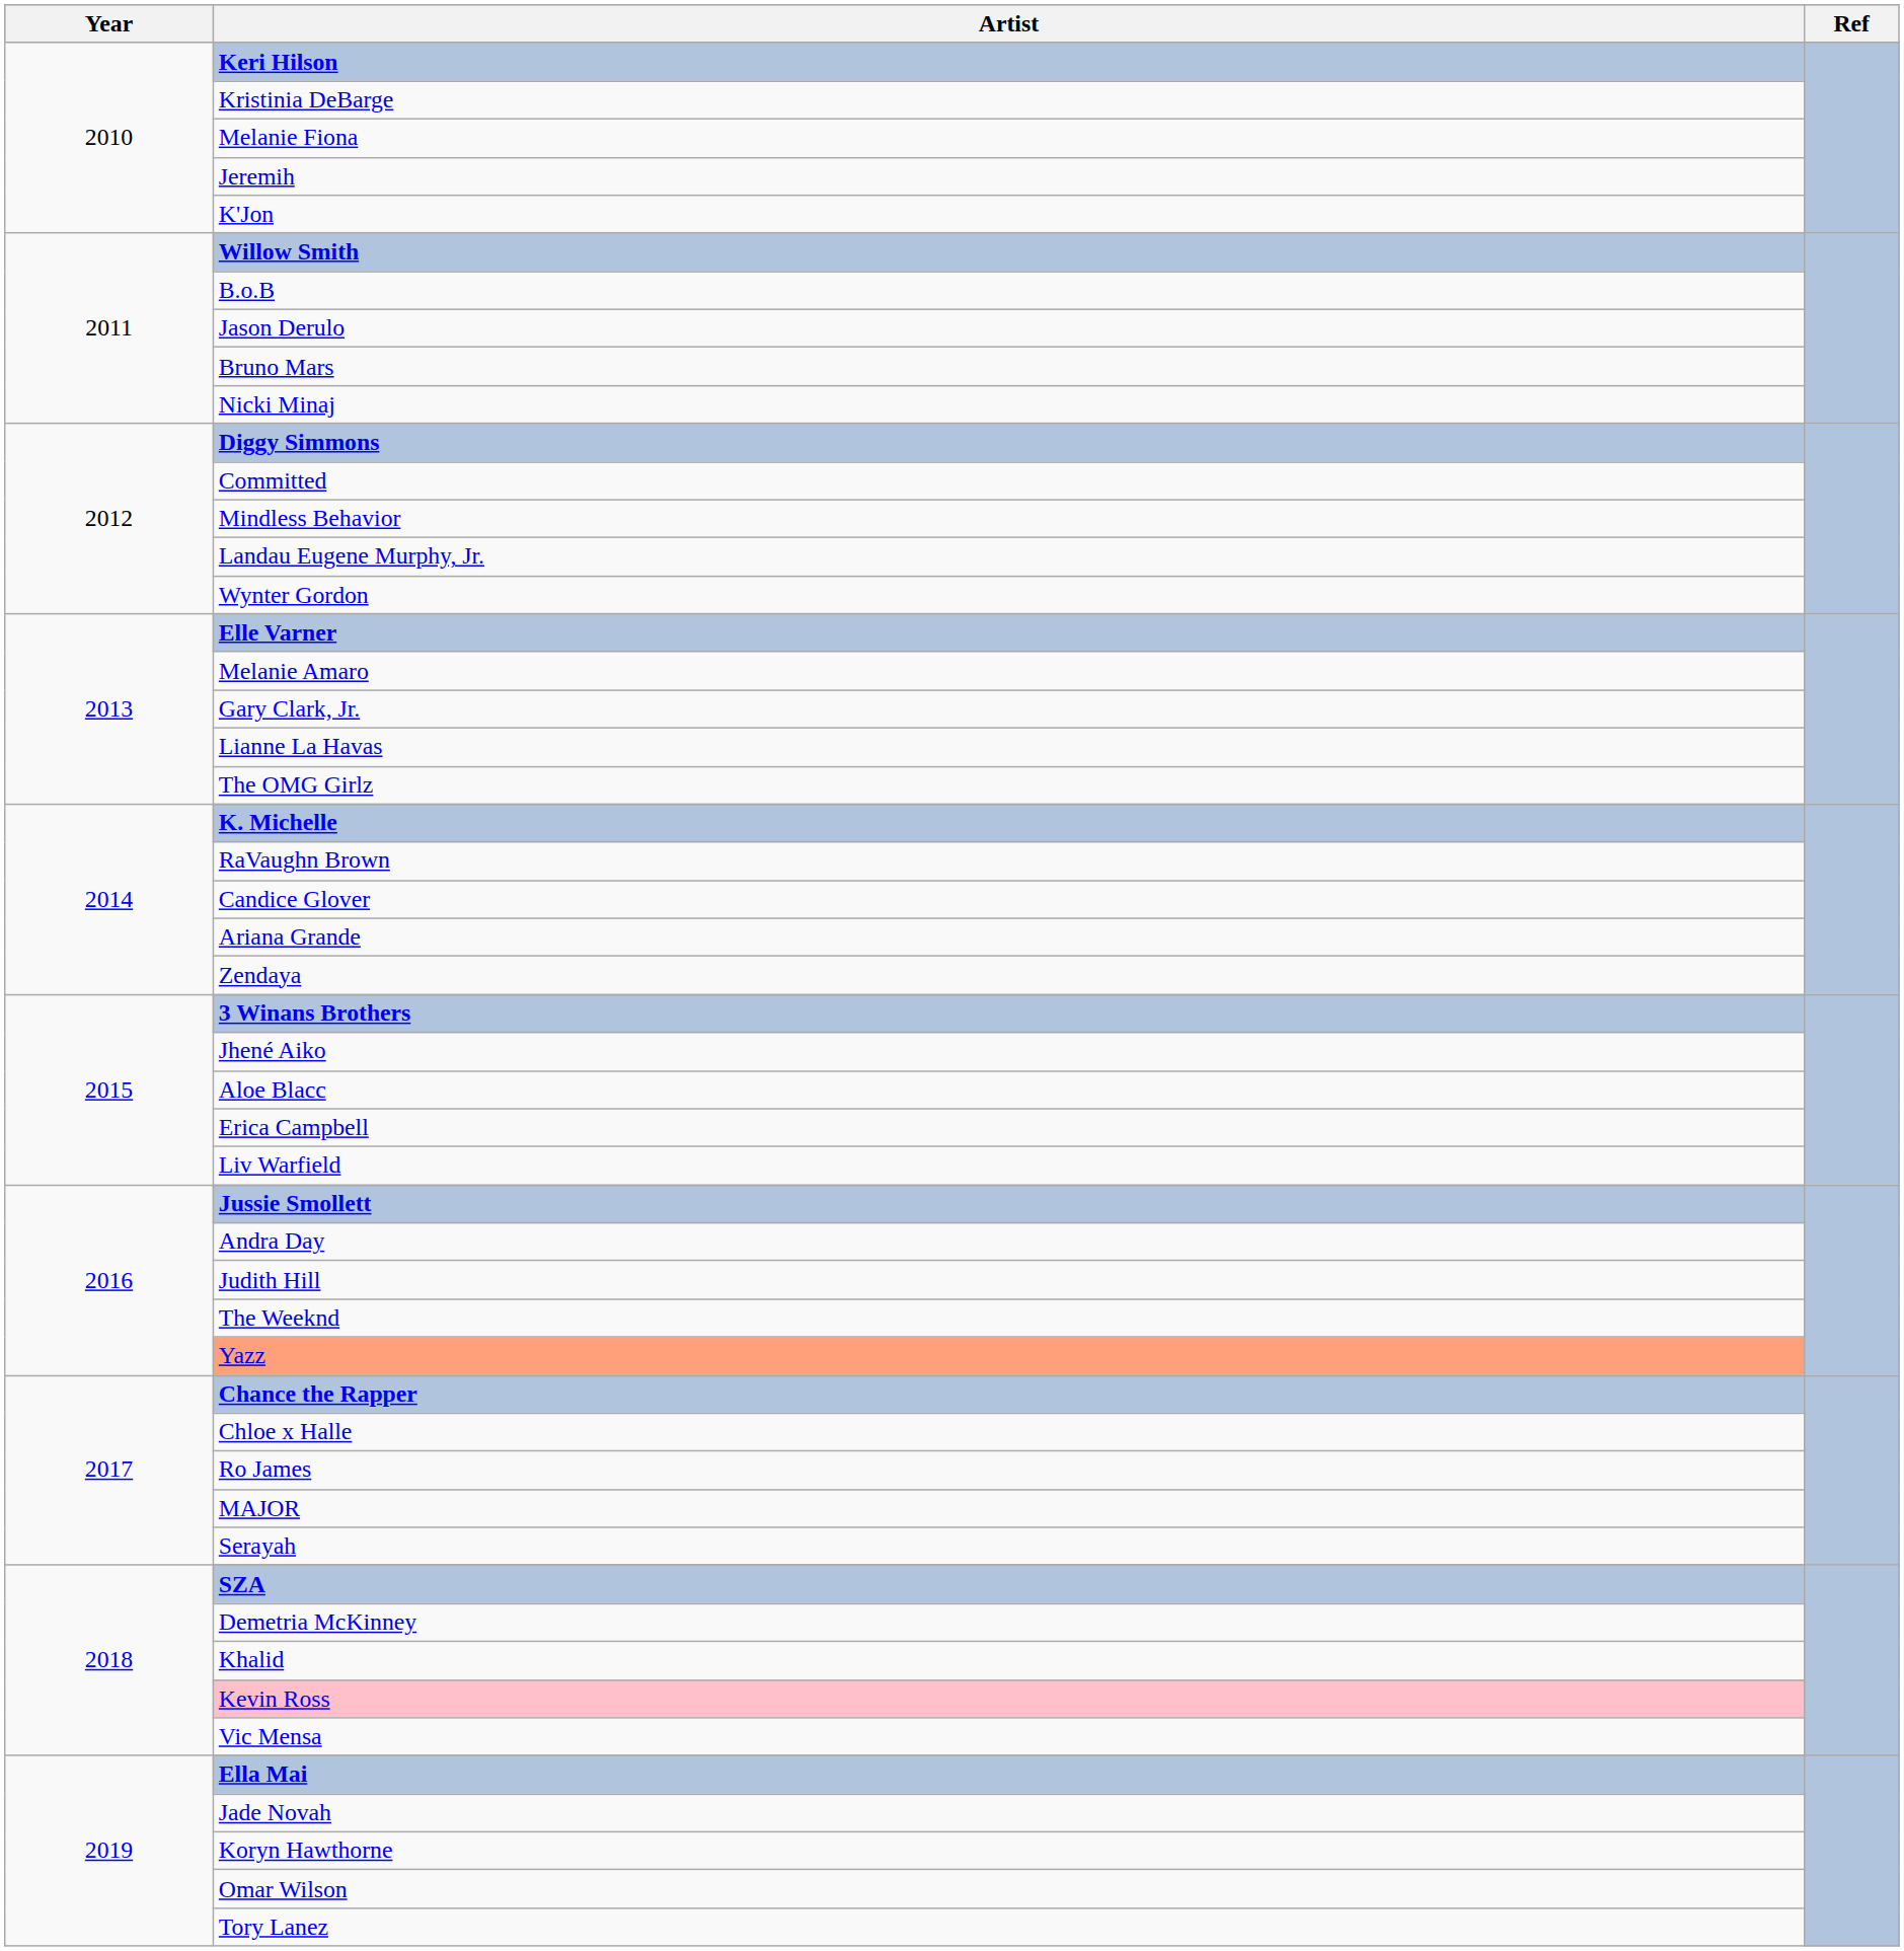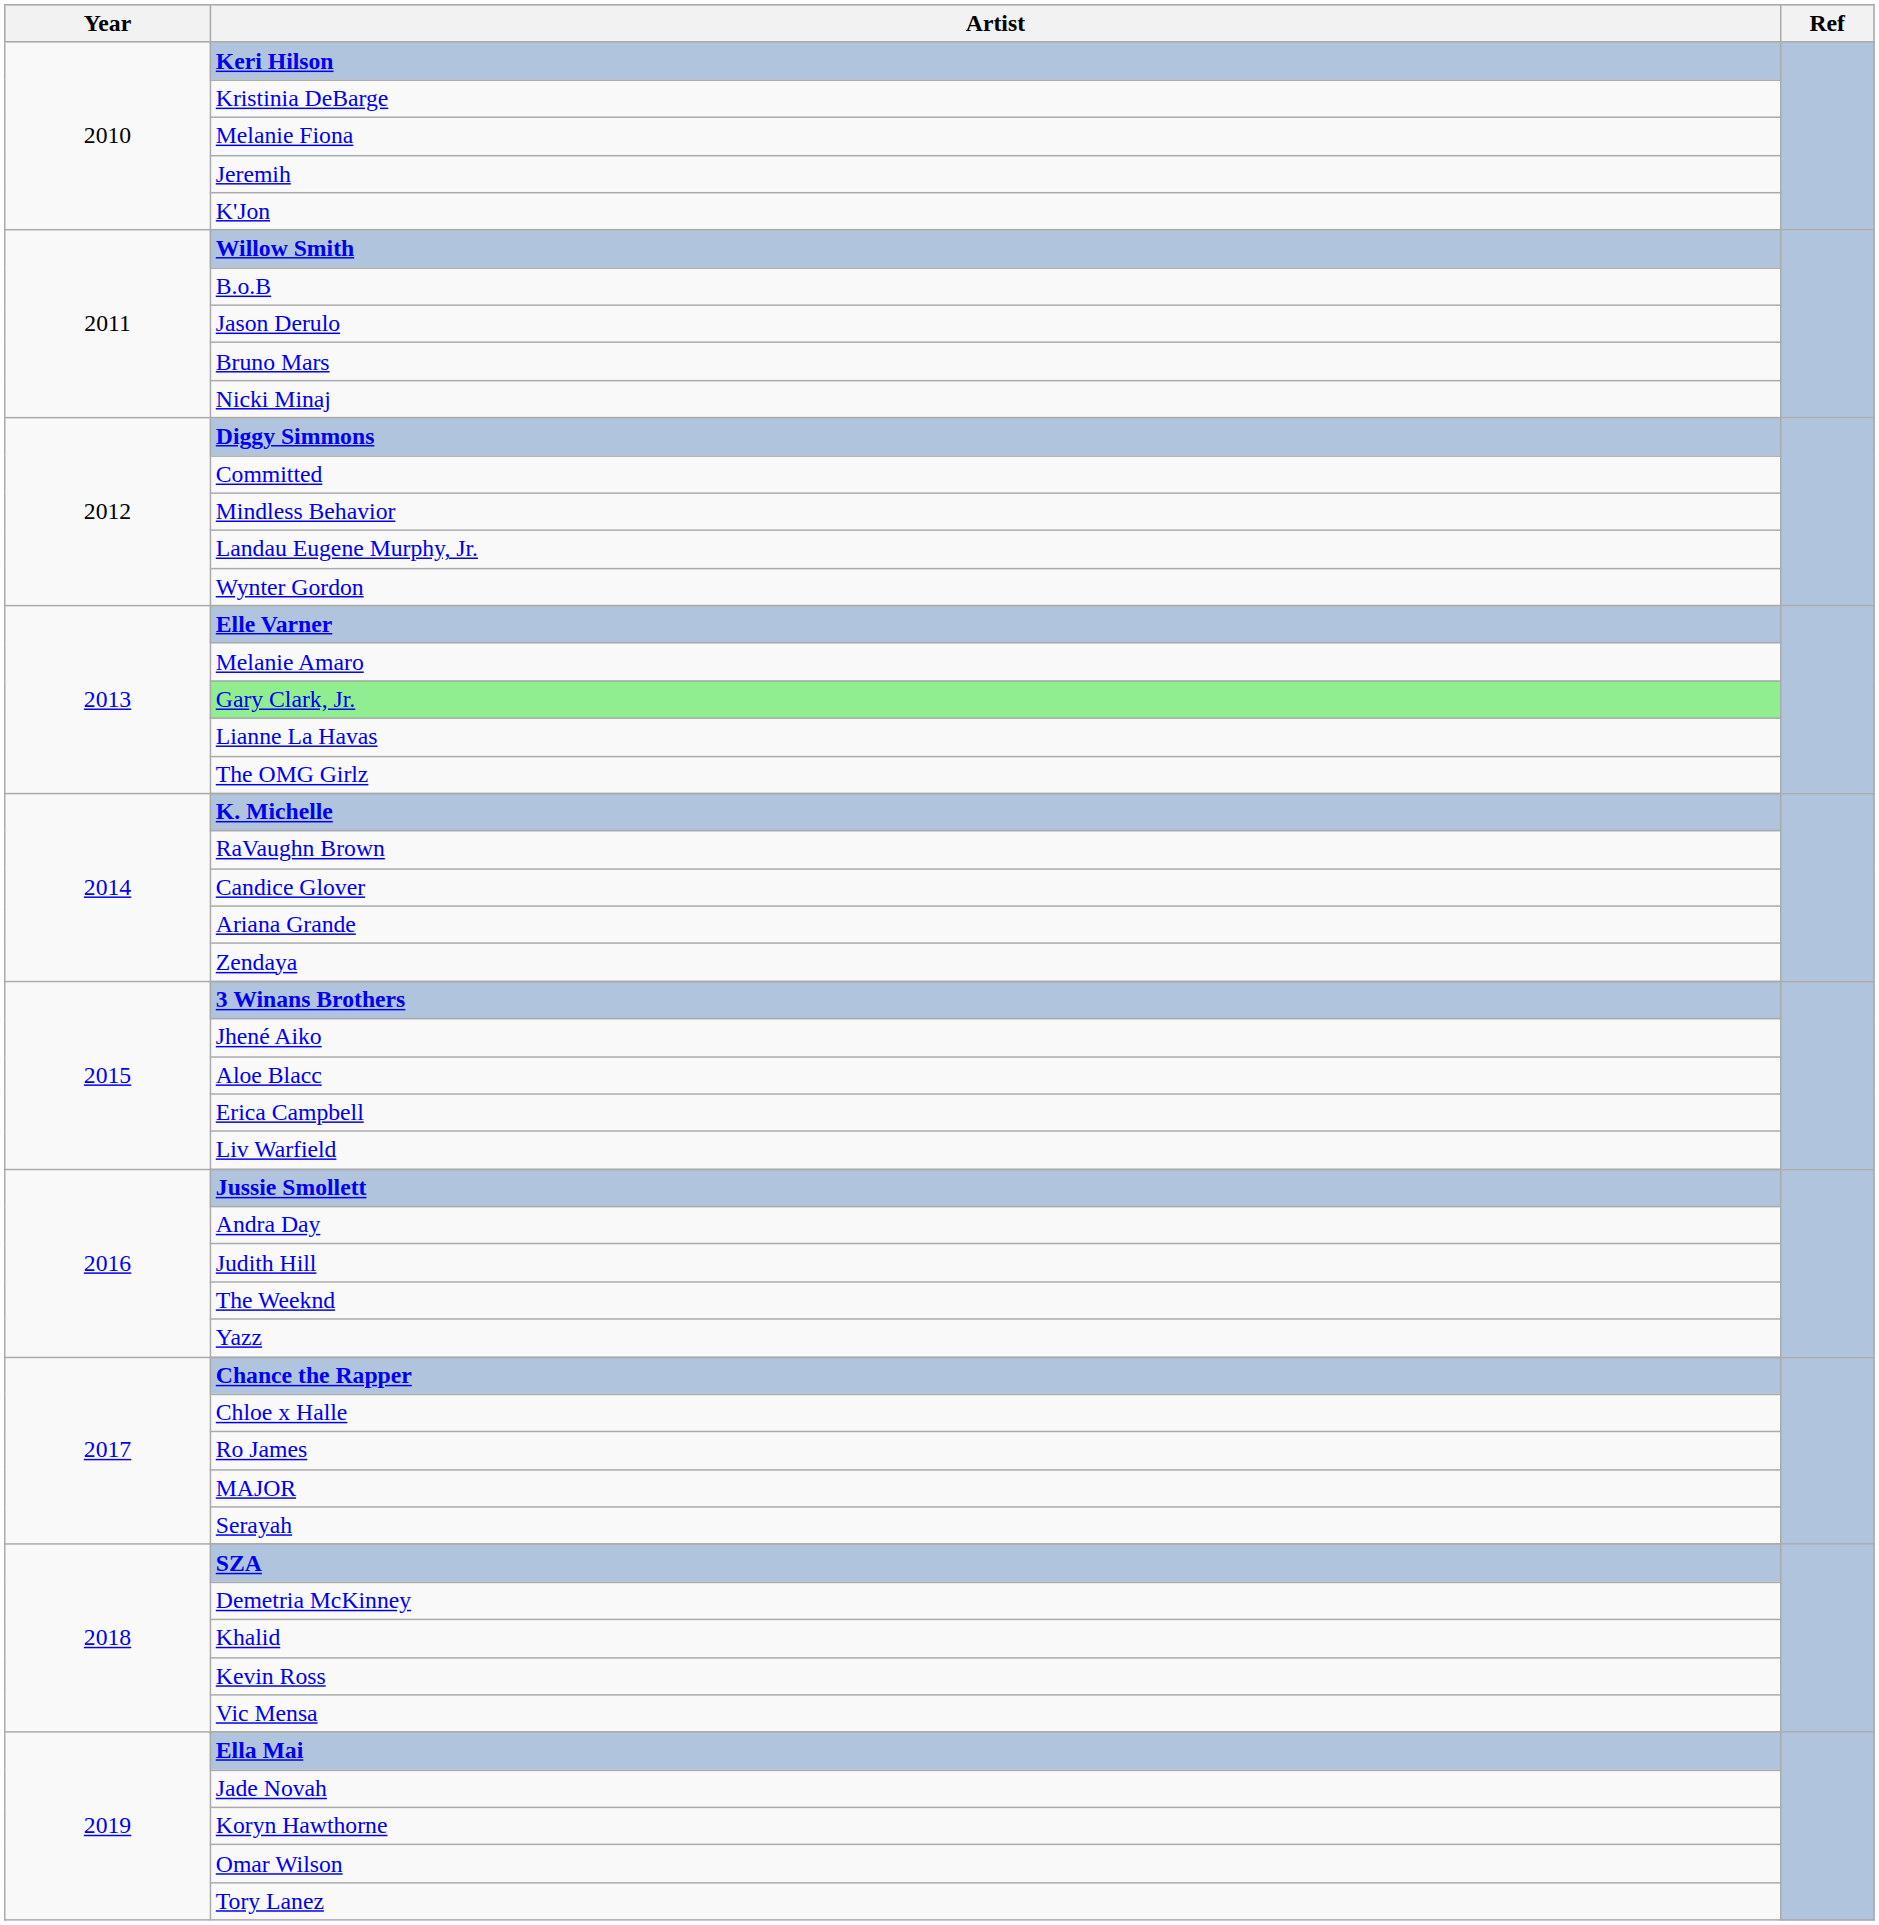Gary Clark, Jr. | Artist: no background -> lightgreen background
Yazz | Artist: lightsalmon background -> no background
Kevin Ross | Artist: pink background -> no background
